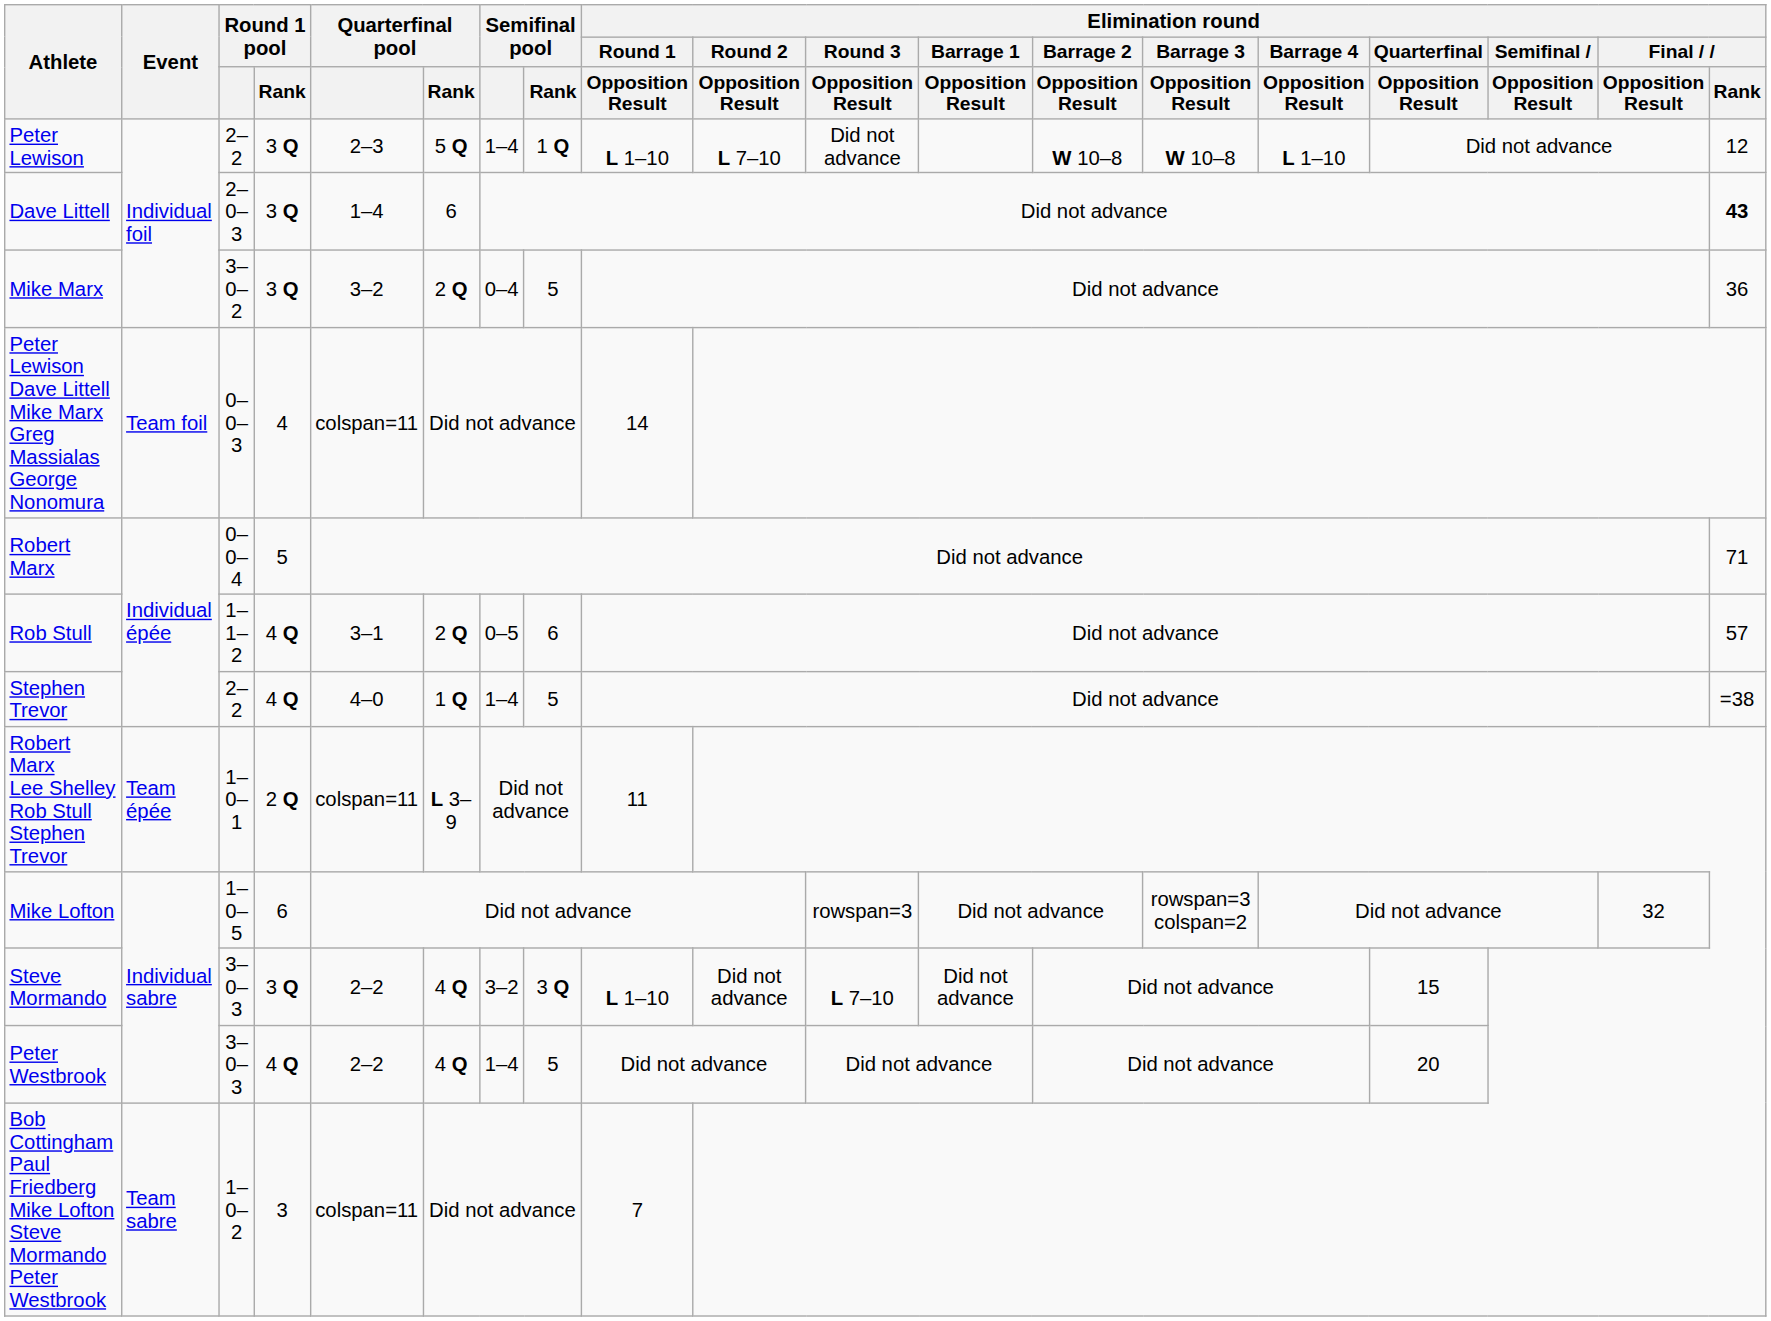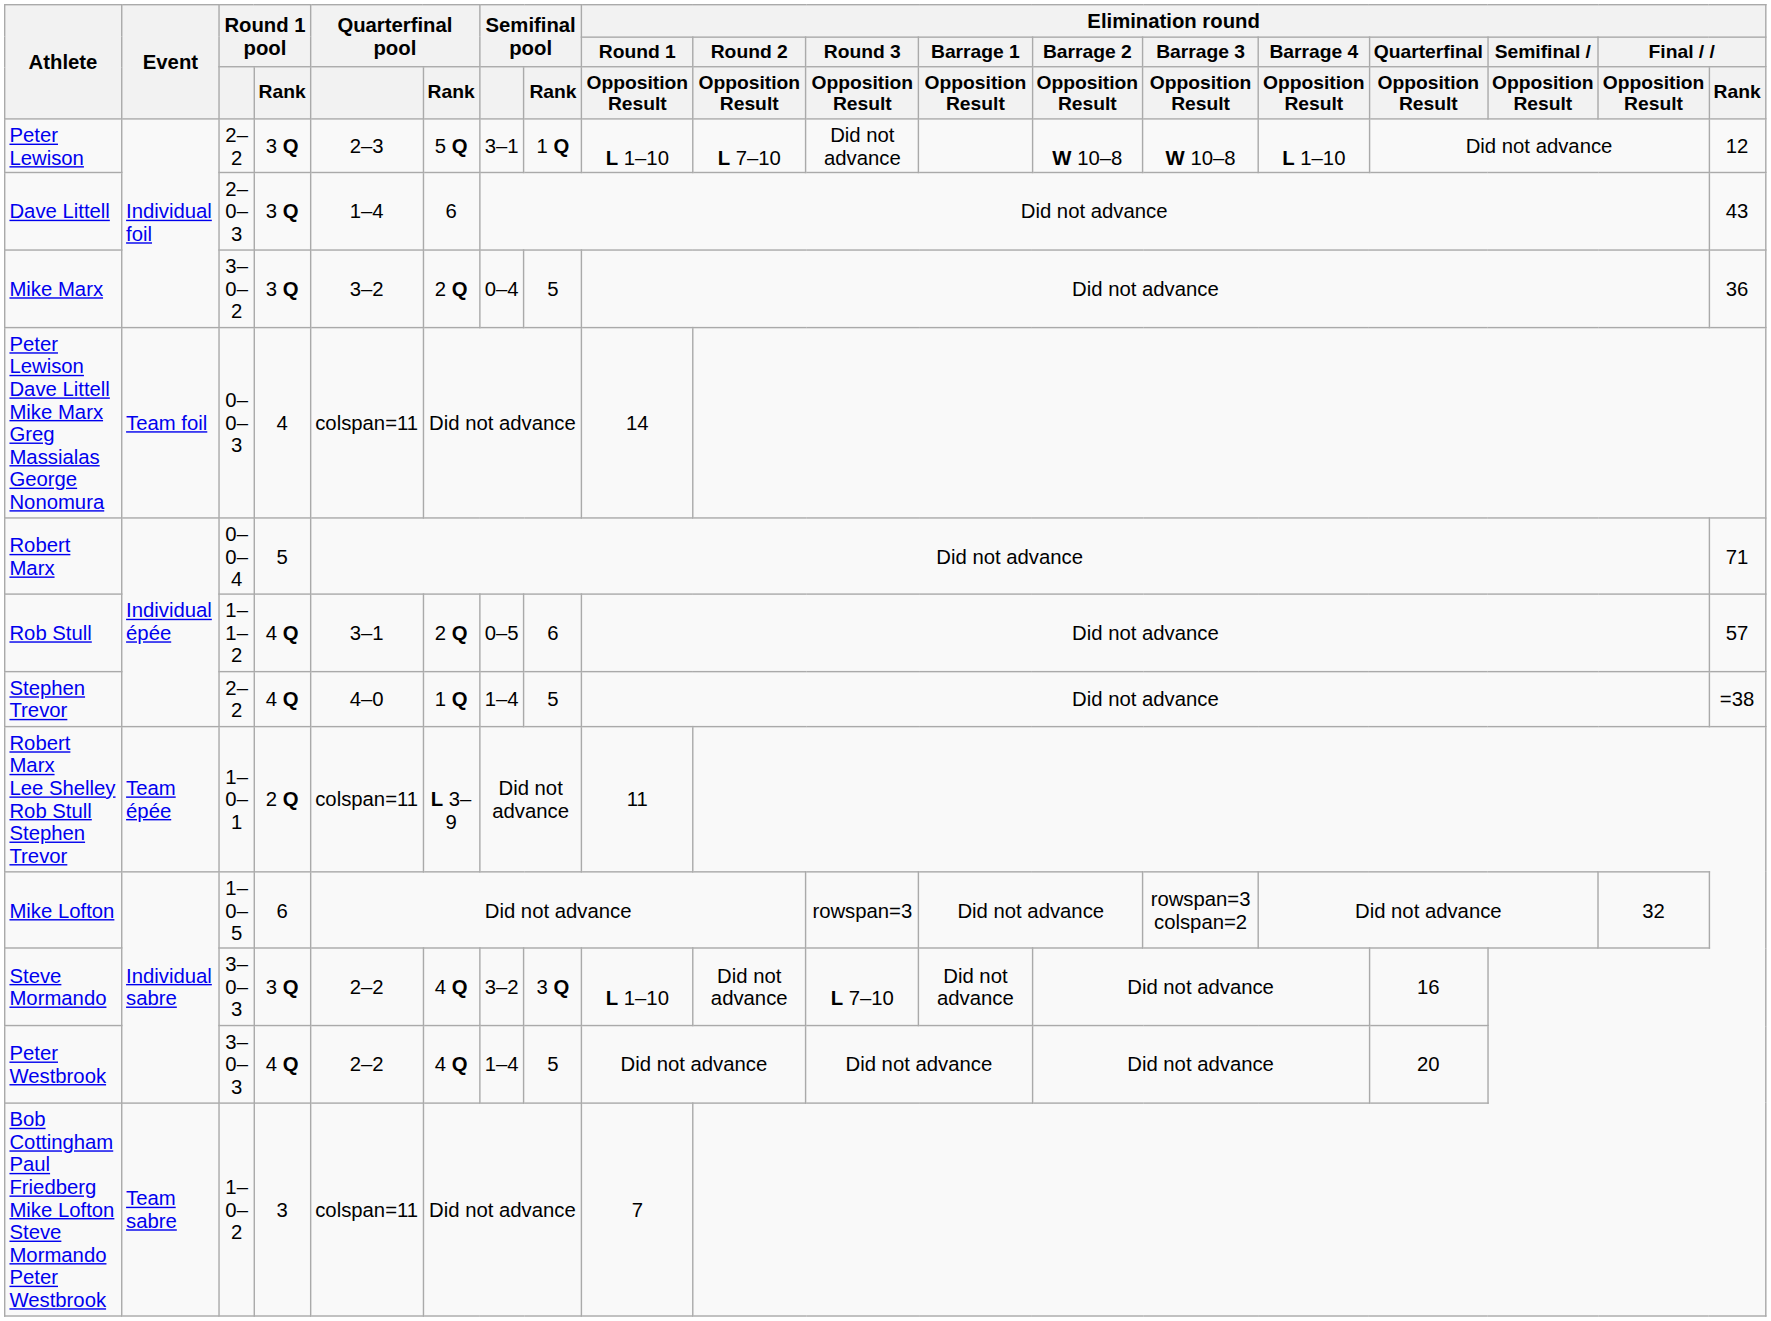Peter Lewison | Semifinal pool: 1–4 -> 3–1
Dave Littell | Elimination round / Final / Rank: bold -> normal
Steve Mormando | Elimination round / Quarterfinal / Opposition Result: 15 -> 16
